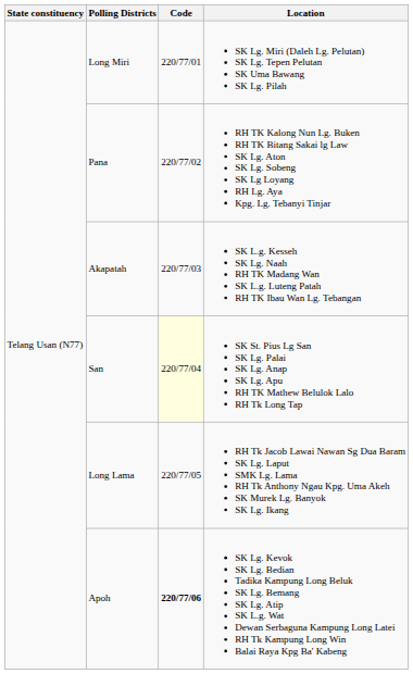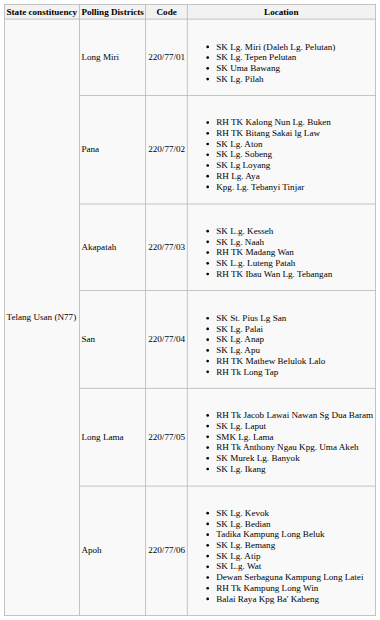San | Code: lightyellow background -> no background
Apoh | Code: bold -> normal
